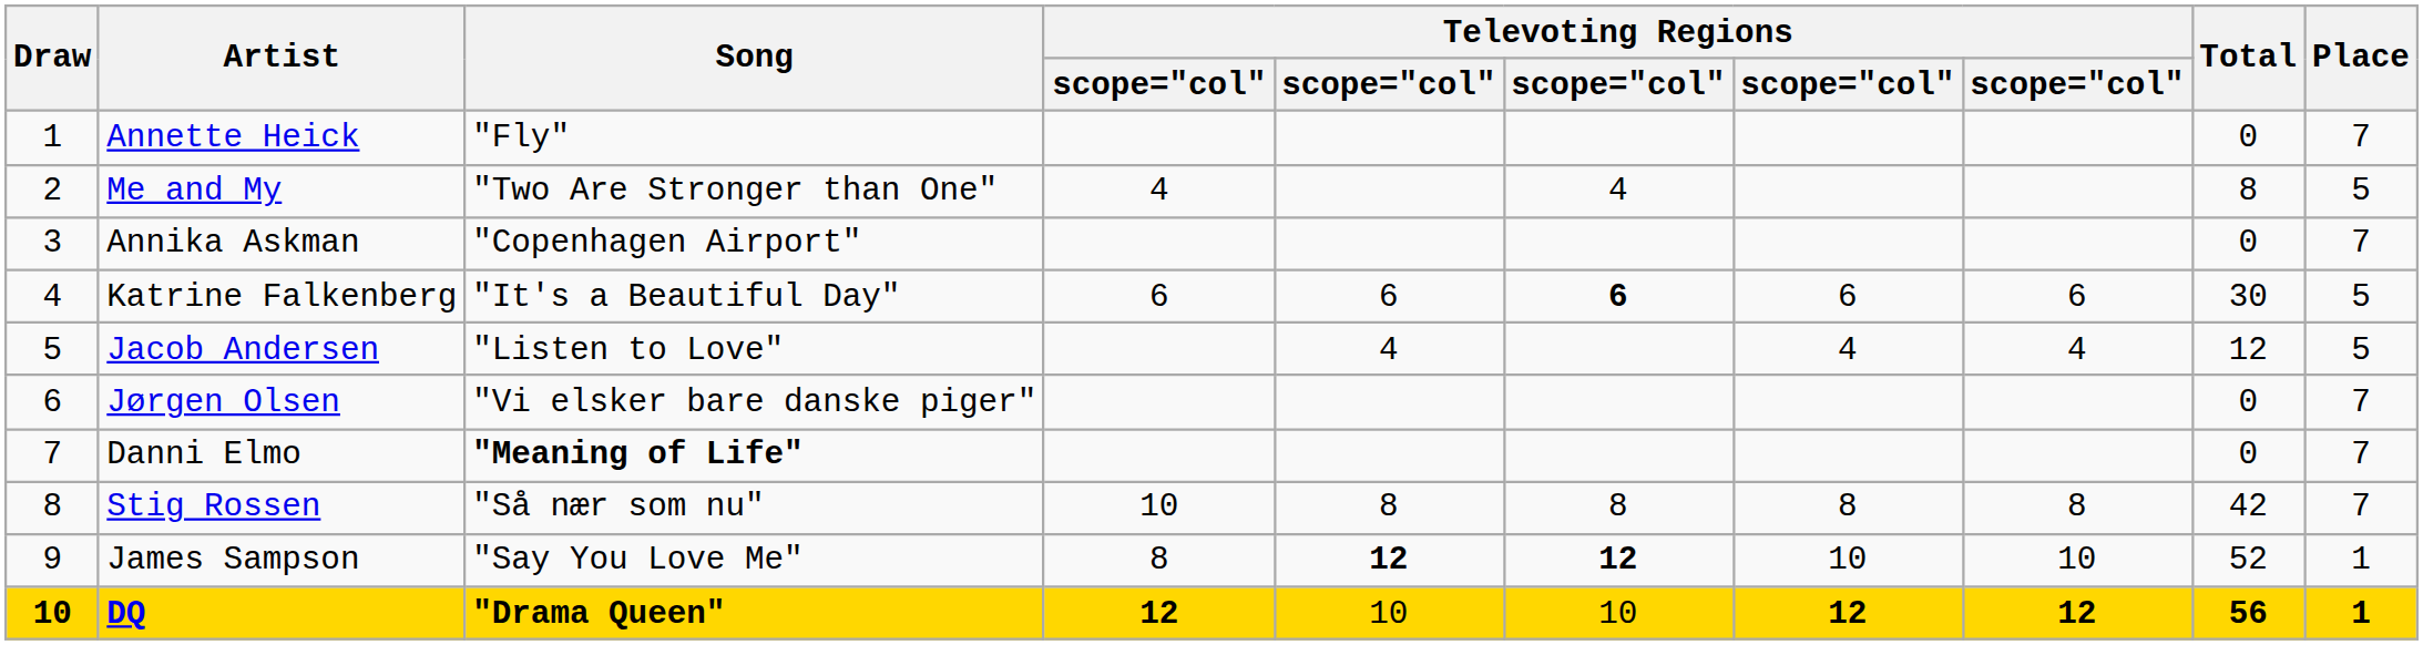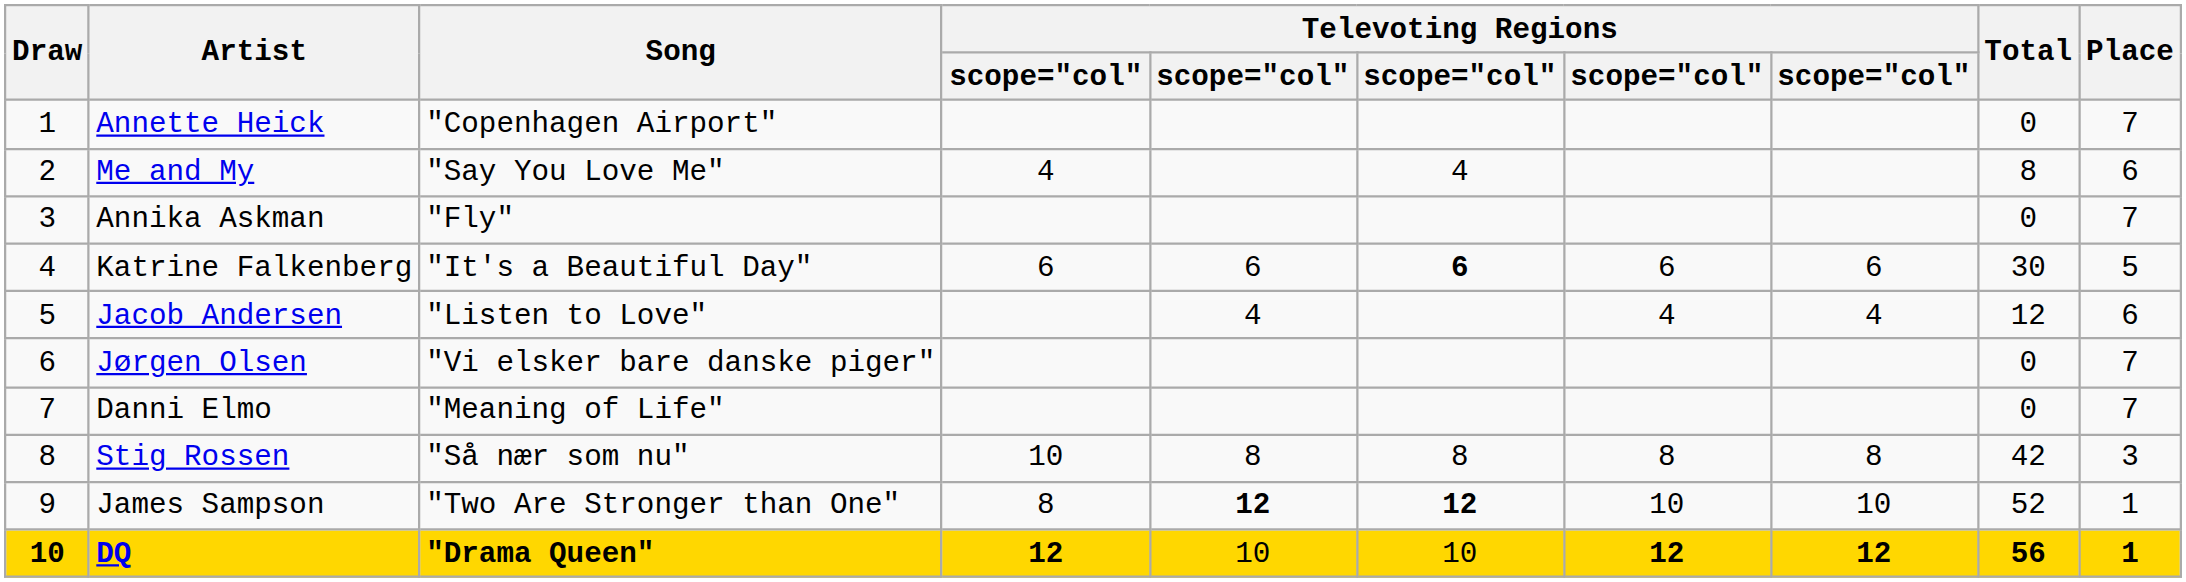Annette Heick | Song: "Fly" -> "Copenhagen Airport"
Me and My | Song: "Two Are Stronger than One" -> "Say You Love Me"
Me and My | Place: 5 -> 6
Annika Askman | Song: "Copenhagen Airport" -> "Fly"
Jacob Andersen | Place: 5 -> 6
Danni Elmo | Song: bold -> normal
Stig Rossen | Place: 7 -> 3
James Sampson | Song: "Say You Love Me" -> "Two Are Stronger than One"
